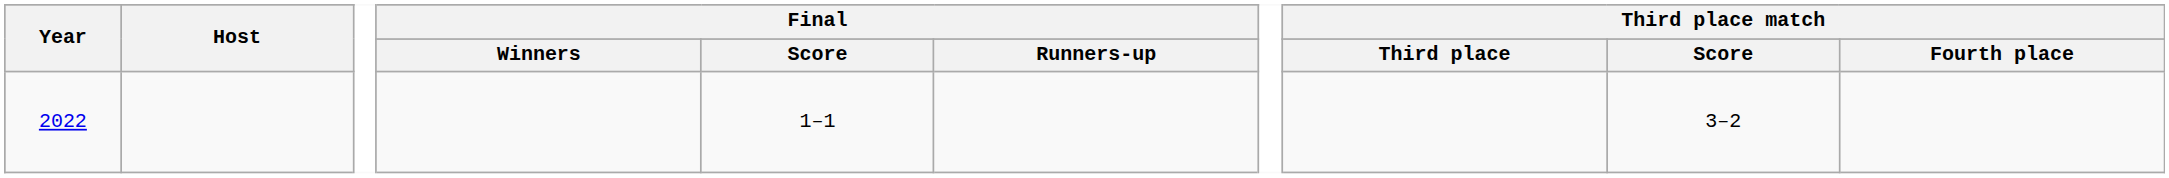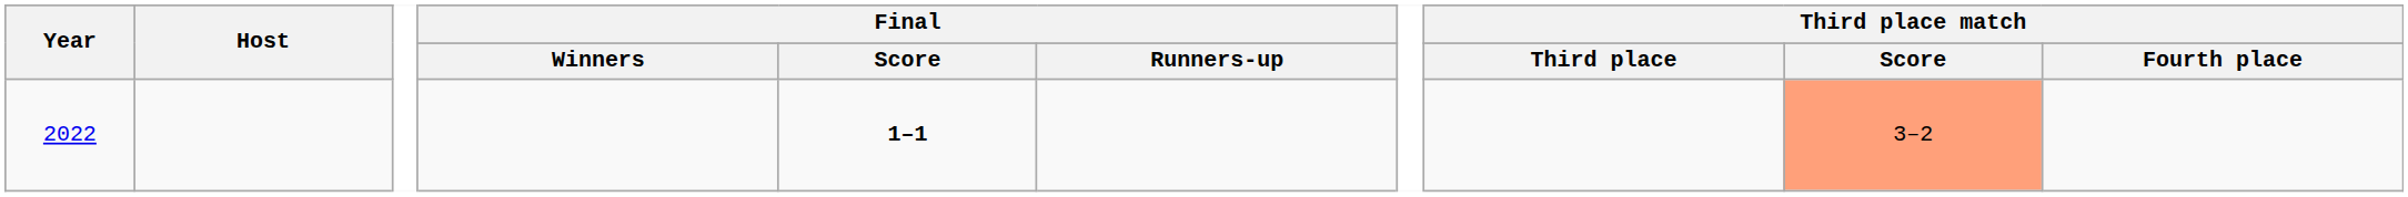2022 | Final / Score: normal -> bold
2022 | Third place match / Score: no background -> lightsalmon background
